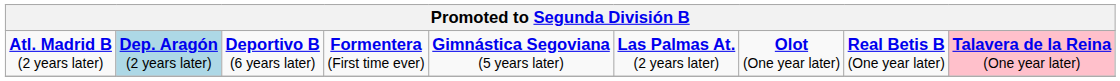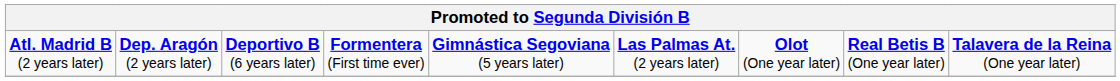Atl. Madrid B (2 years later) | column 2: lightblue background -> no background
Atl. Madrid B (2 years later) | column 9: pink background -> no background
